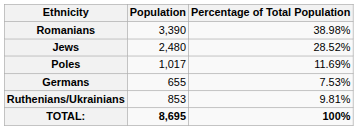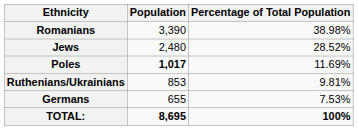Poles | Population: normal -> bold
rows swapped: Ruthenians/Ukrainians <-> Germans
